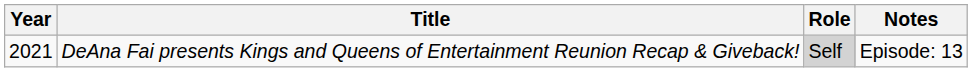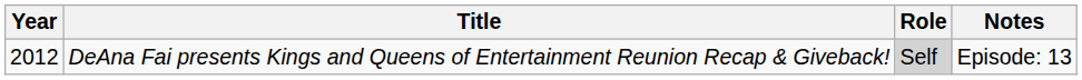row 2 | Year: 2021 -> 2012
